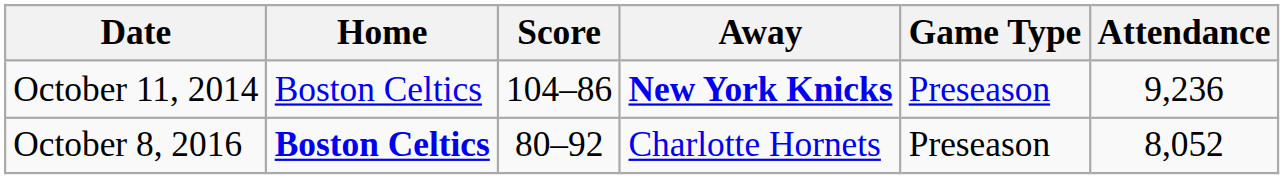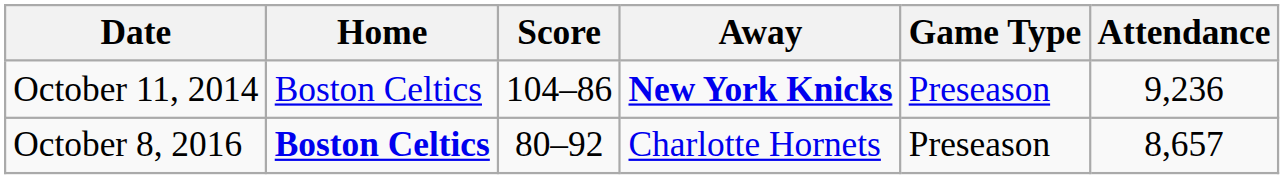October 8, 2016 | Attendance: 8,052 -> 8,657
